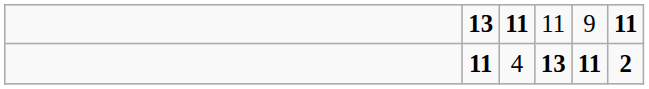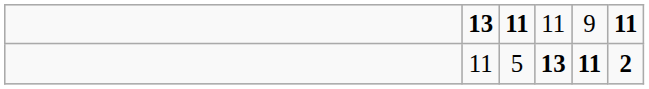row 2 | column 2: bold -> normal
row 2 | column 3: 4 -> 5
